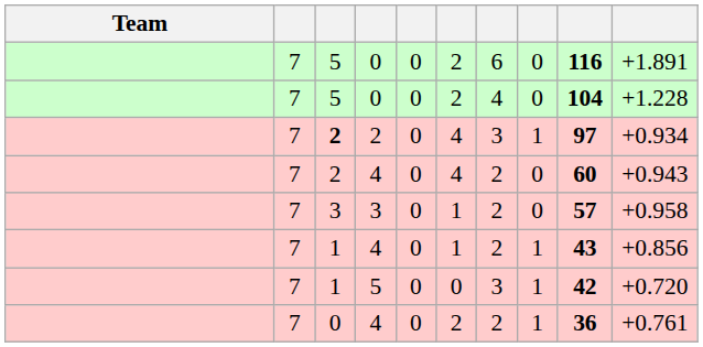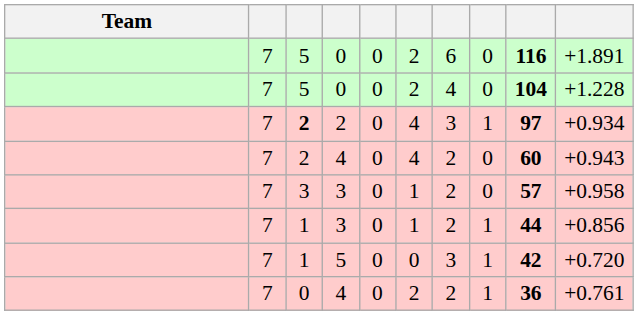row 7 | column 4: 4 -> 3
row 7 | column 9: 43 -> 44
